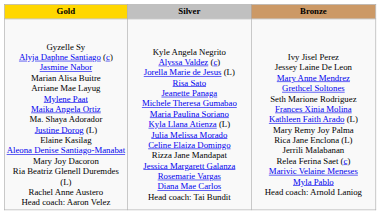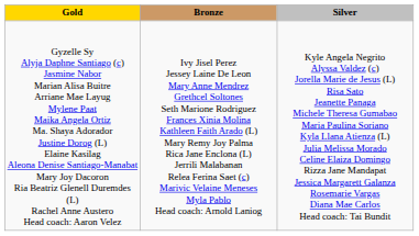columns swapped: Silver <-> Bronze
